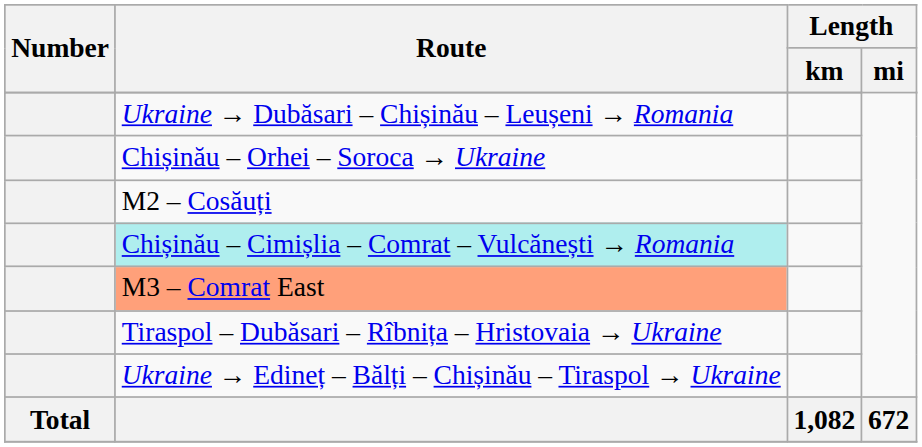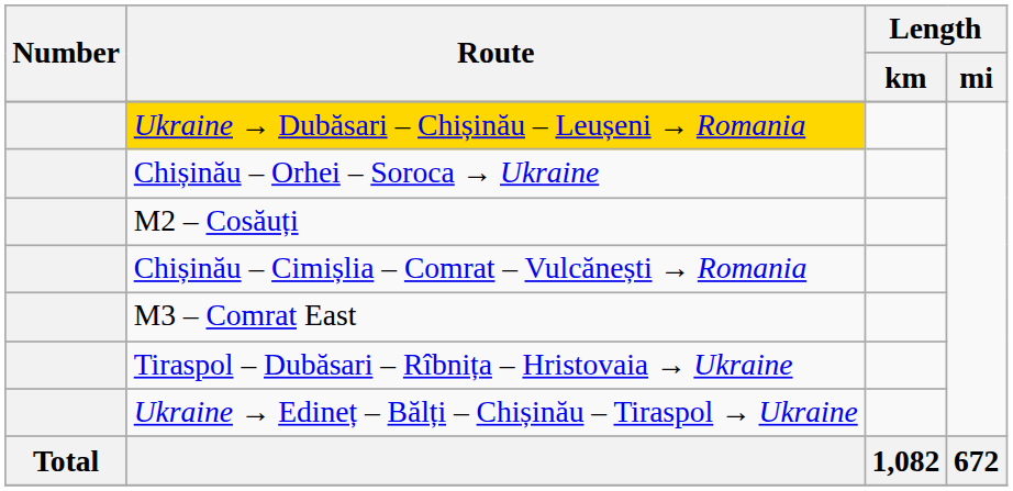Ukraine → Dubăsari – Chișinău – Leușeni → Romania | Route: no background -> gold background
Chișinău – Cimișlia – Comrat – Vulcănești → Romania | Route: paleturquoise background -> no background
M3 – Comrat East | Route: lightsalmon background -> no background
